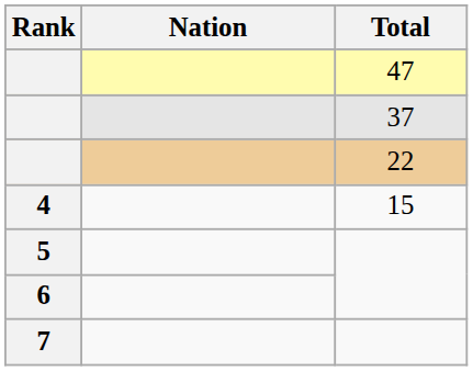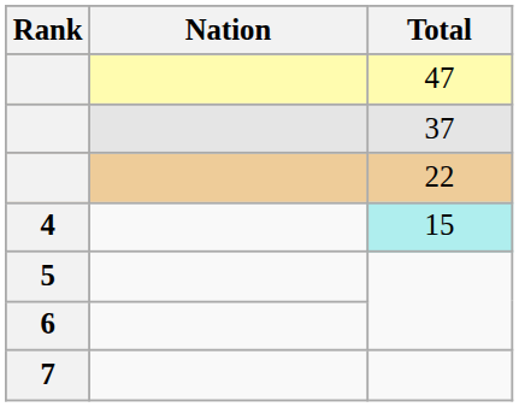4 | Total: no background -> paleturquoise background
